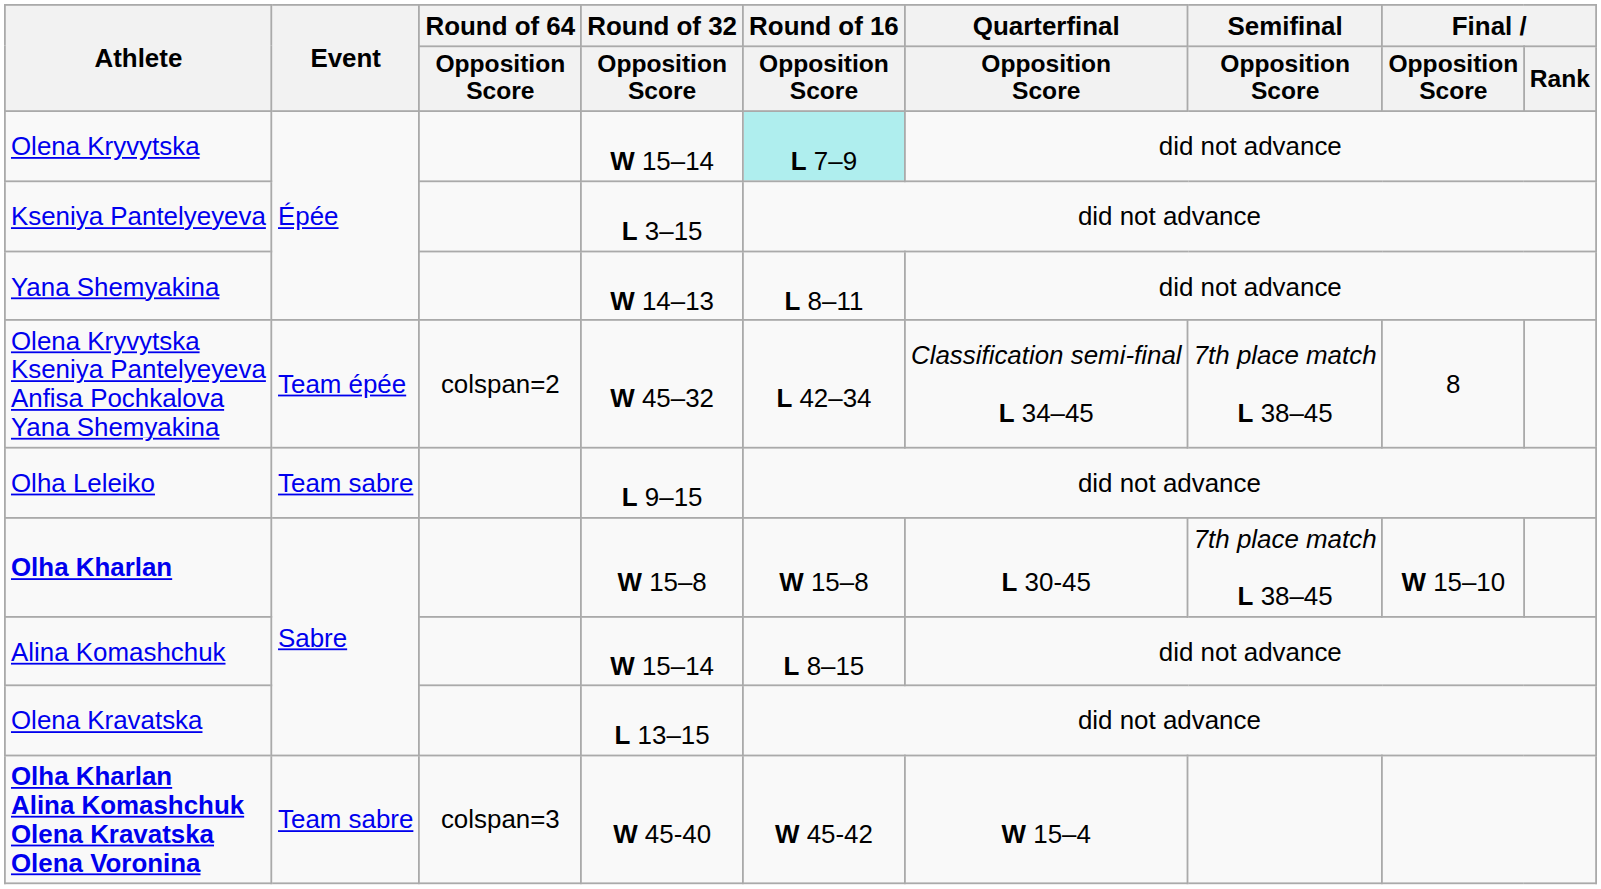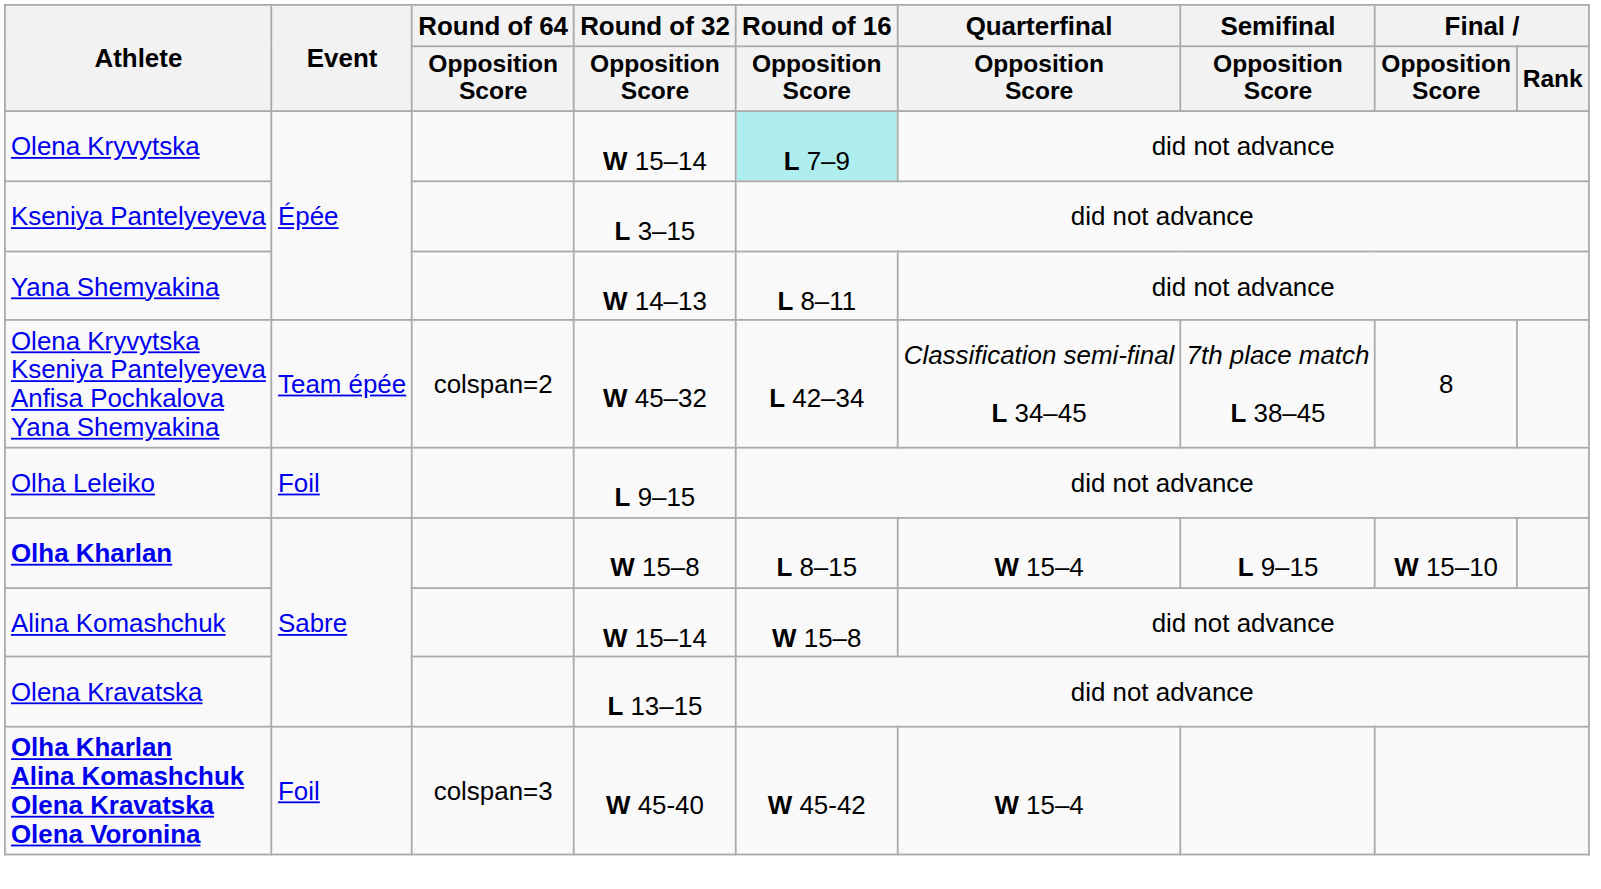Olha Leleiko | Event: Team sabre -> Foil
Olha Kharlan | Round of 16 / Opposition Score: W 15–8 -> L 8–15
Olha Kharlan | Quarterfinal / Opposition Score: L 30-45 -> W 15–4
Olha Kharlan | Semifinal / Opposition Score: 7th place match L 38–45 -> L 9–15
Alina Komashchuk | Round of 16 / Opposition Score: L 8–15 -> W 15–8
Olha Kharlan Alina Komashchuk Olena Kravatska Olena Voronina | Event: Team sabre -> Foil
